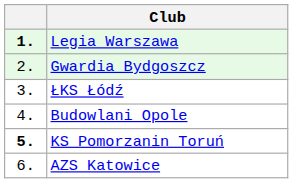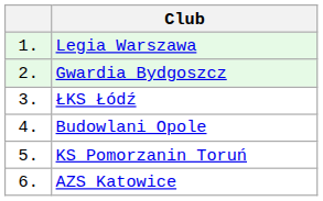Legia Warszawa | column 1: bold -> normal
KS Pomorzanin Toruń | column 1: bold -> normal
